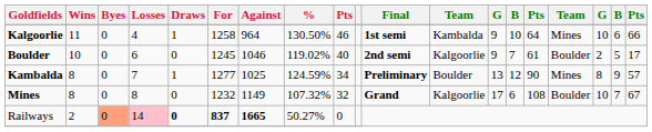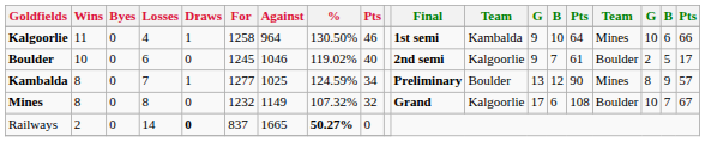Railways | Byes: lightsalmon background -> no background
Railways | Losses: pink background -> no background
Railways | For: bold -> normal
Railways | Against: bold -> normal
Railways | %: normal -> bold
